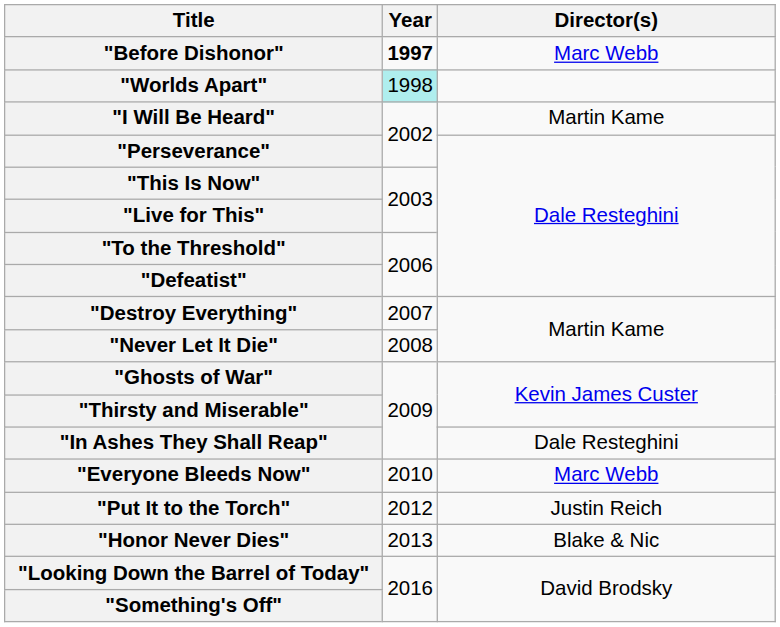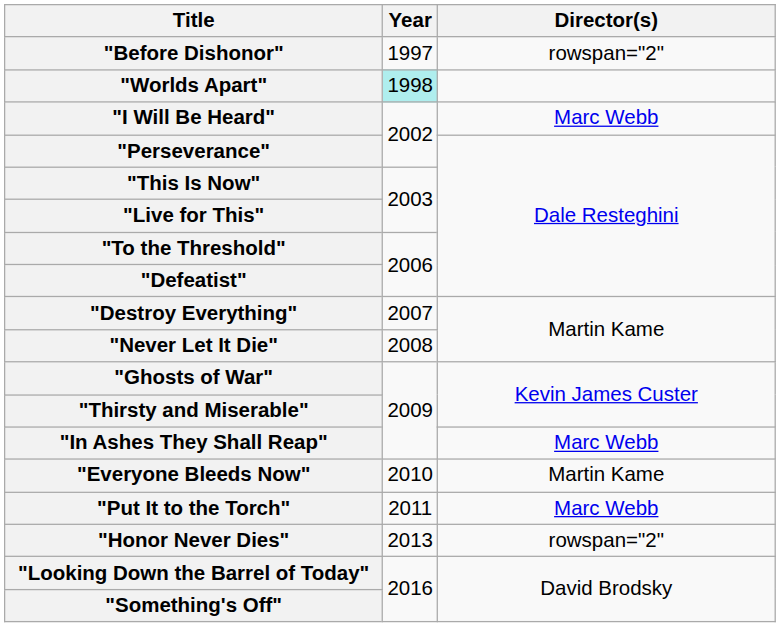"Before Dishonor" | Year: bold -> normal
"Before Dishonor" | Director(s): Marc Webb -> rowspan="2"
"I Will Be Heard" | Director(s): Martin Kame -> Marc Webb
"In Ashes They Shall Reap" | Director(s): Dale Resteghini -> Marc Webb
"Everyone Bleeds Now" | Director(s): Marc Webb -> Martin Kame
"Put It to the Torch" | Year: 2012 -> 2011
"Put It to the Torch" | Director(s): Justin Reich -> Marc Webb
"Honor Never Dies" | Director(s): Blake & Nic -> rowspan="2"
